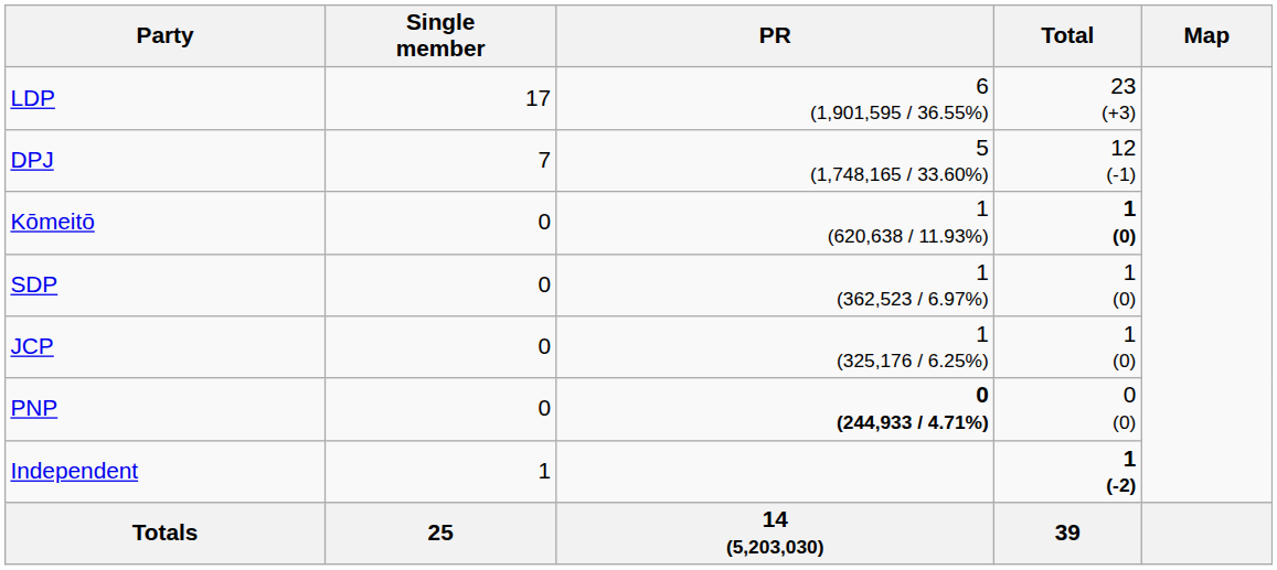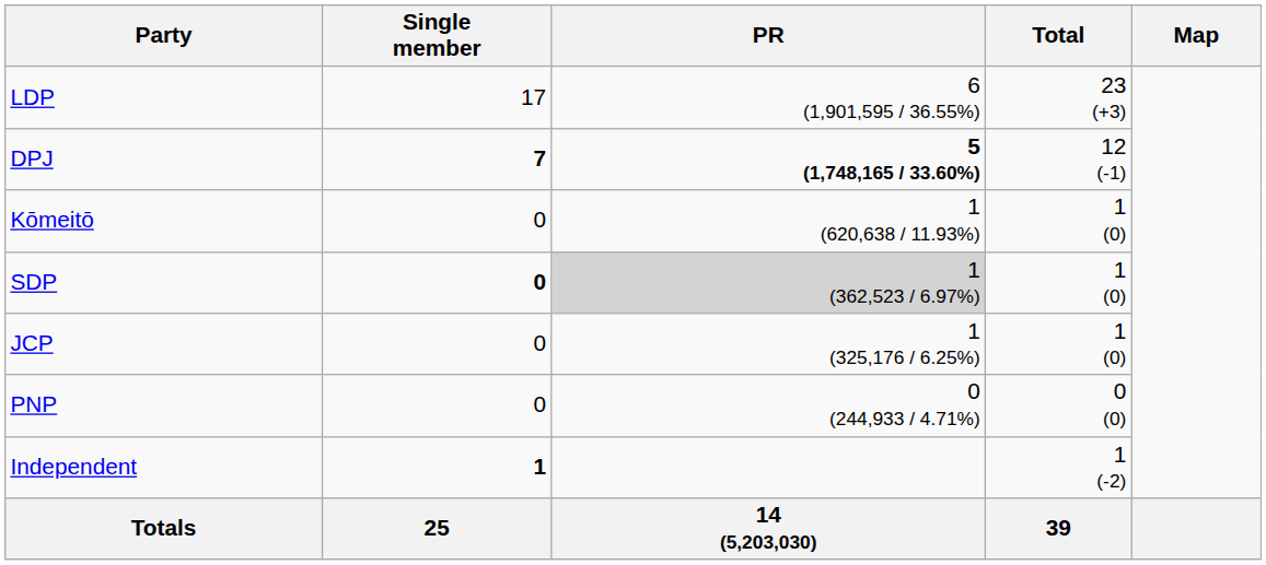DPJ | Single member: normal -> bold
DPJ | PR: normal -> bold
Kōmeitō | Total: bold -> normal
SDP | Single member: normal -> bold
SDP | PR: no background -> lightgrey background
PNP | PR: bold -> normal
Independent | Single member: normal -> bold
Independent | Total: bold -> normal
